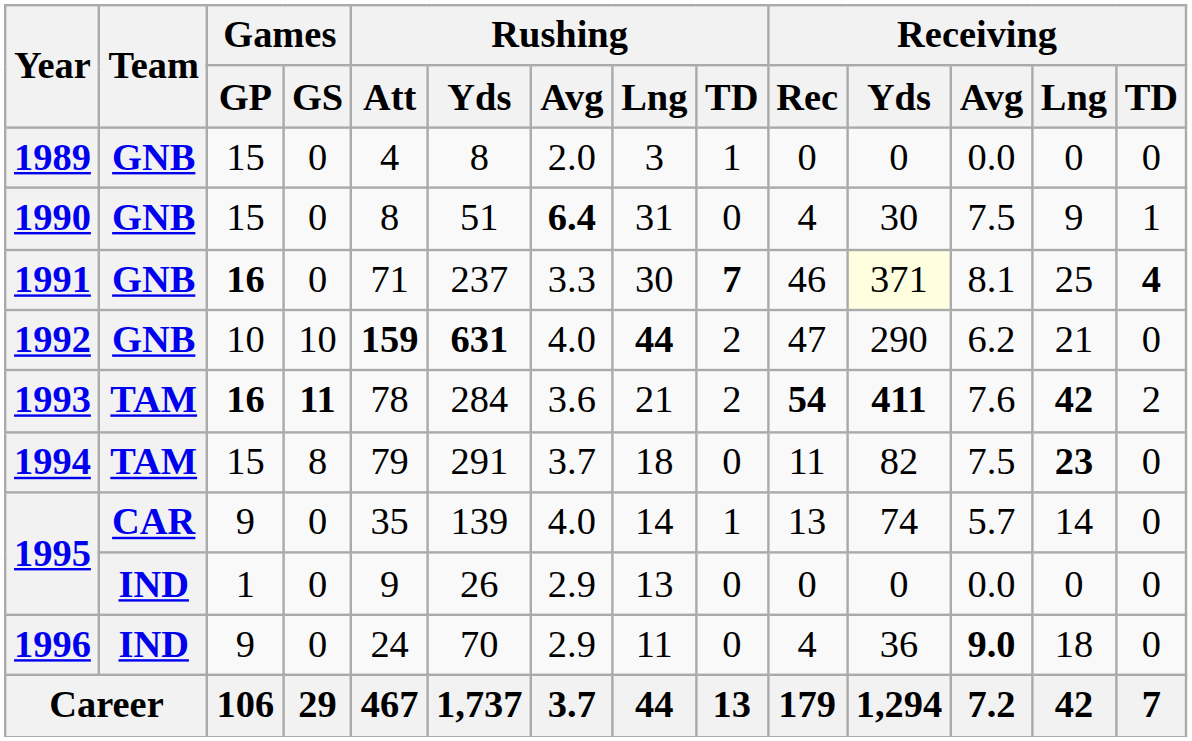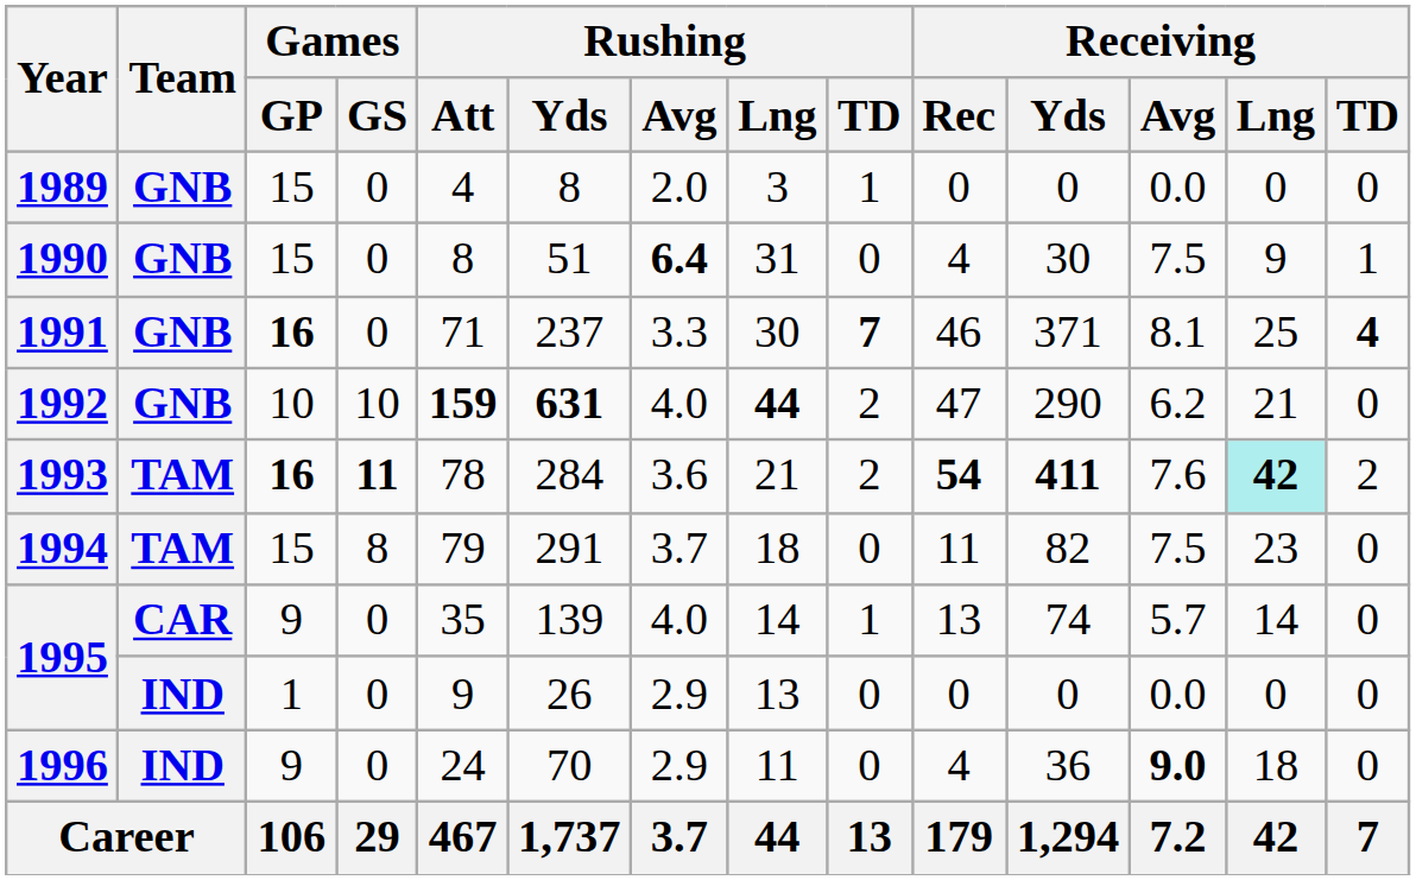1991 | Receiving / Yds: lightyellow background -> no background
1993 | Receiving / Lng: no background -> paleturquoise background
1994 | Receiving / Lng: bold -> normal
